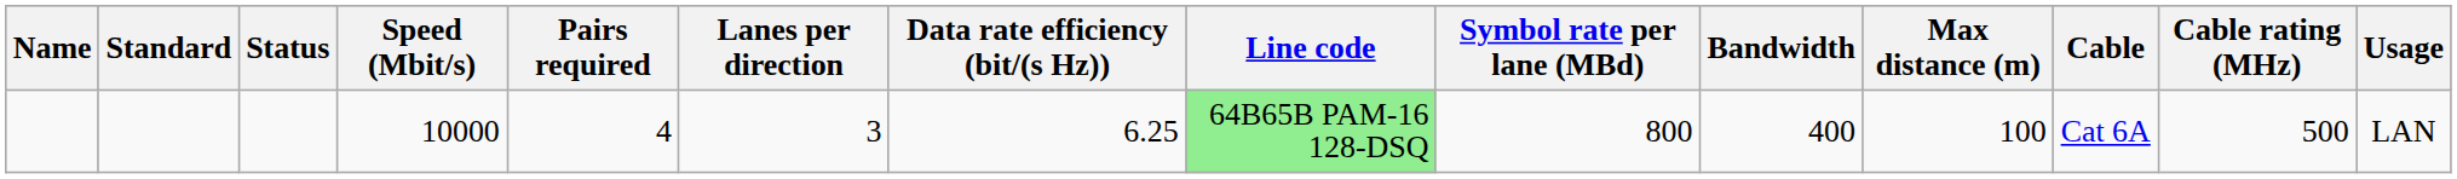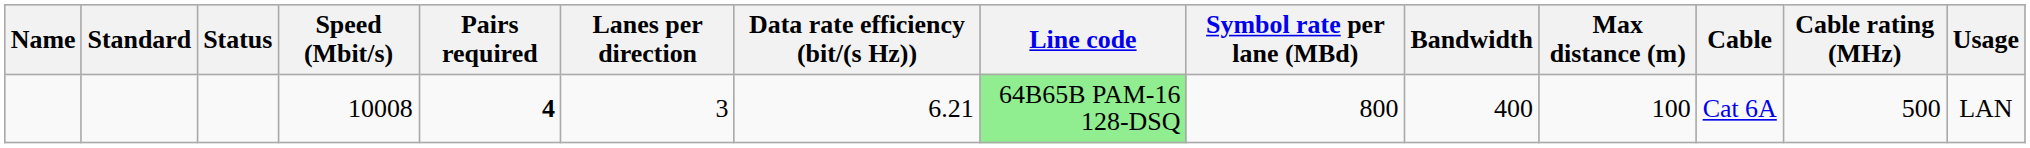row 2 | Speed (Mbit/s): 10000 -> 10008
row 2 | Pairs required: normal -> bold
row 2 | Data rate efficiency (bit/(s Hz)): 6.25 -> 6.21
